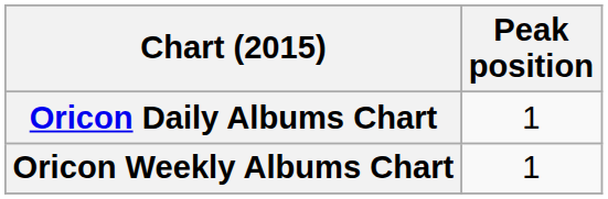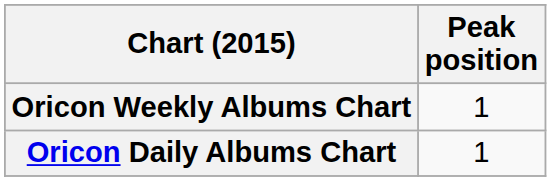rows swapped: Oricon Daily Albums Chart <-> Oricon Weekly Albums Chart
